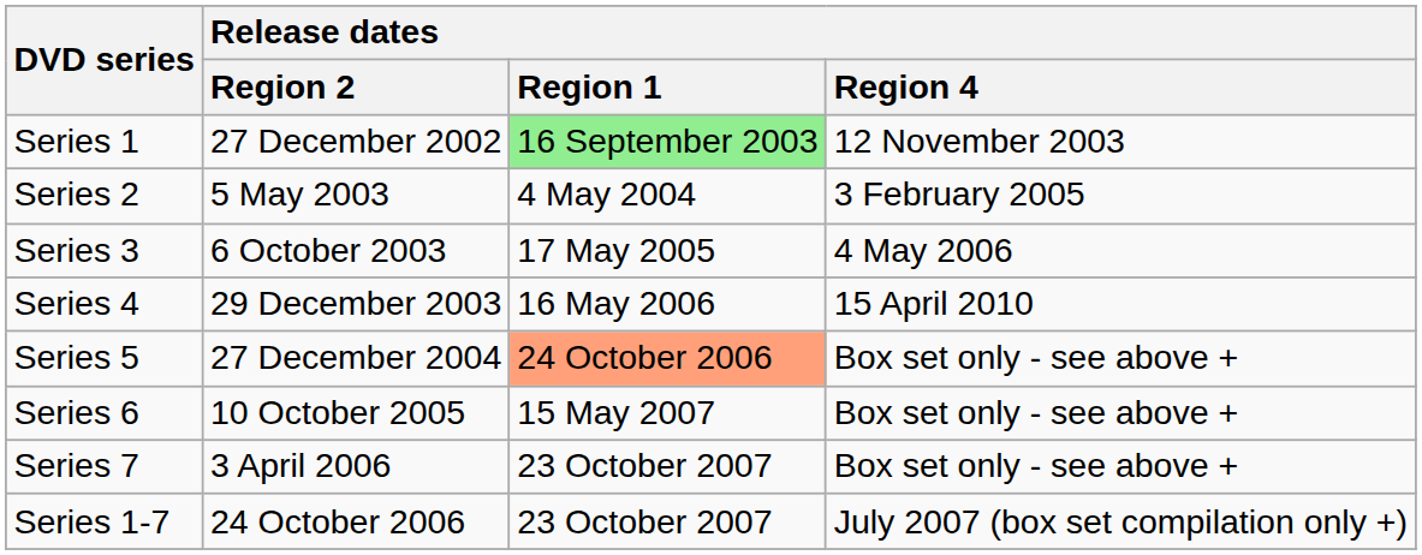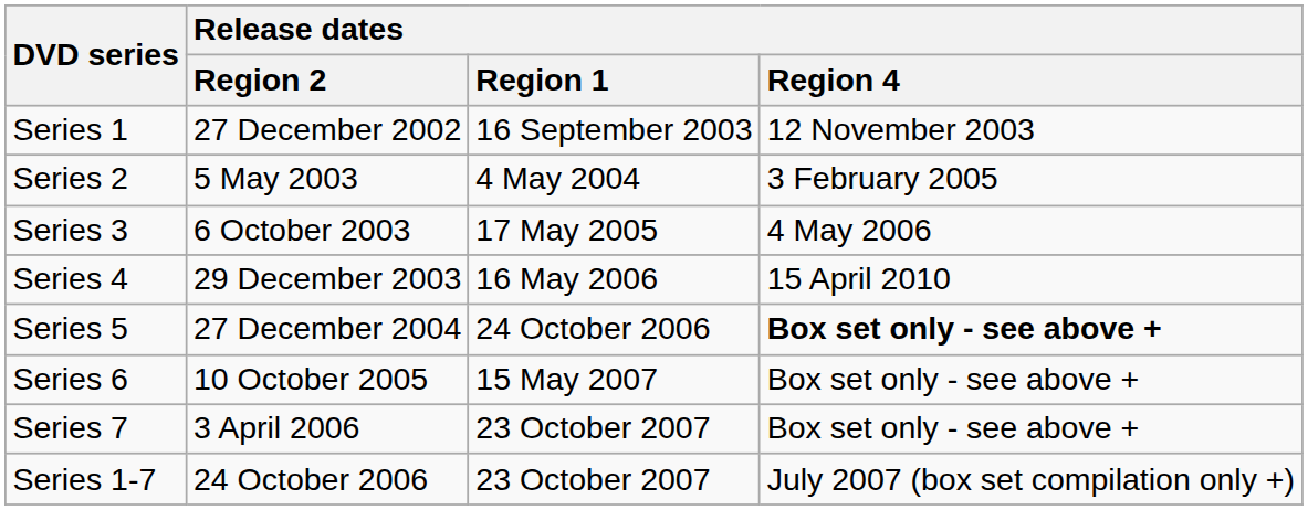Series 1 | column 3: lightgreen background -> no background
Series 5 | column 3: lightsalmon background -> no background
Series 5 | column 4: normal -> bold
